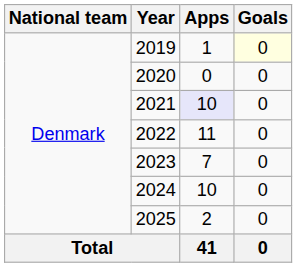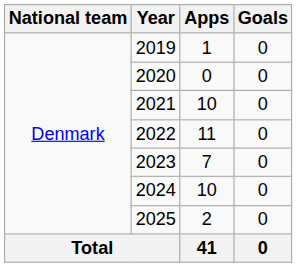2019 | Goals: lightyellow background -> no background
2021 | Apps: lavender background -> no background
